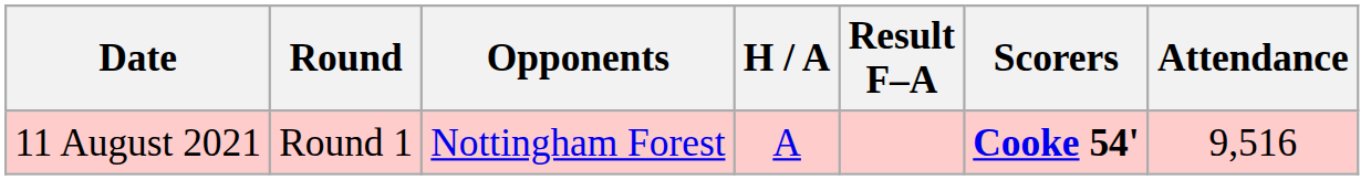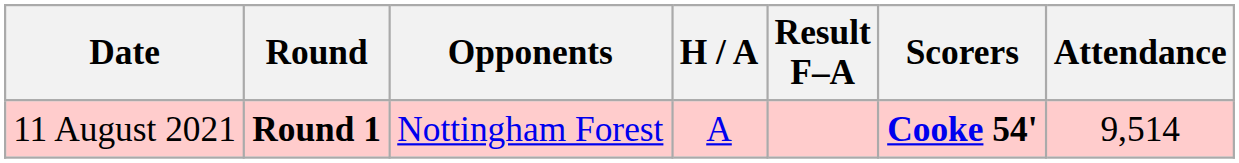11 August 2021 | Round: normal -> bold
11 August 2021 | Attendance: 9,516 -> 9,514
